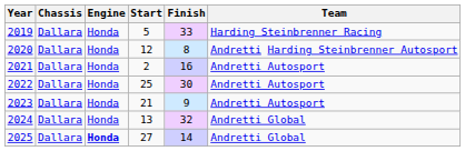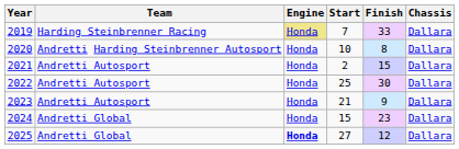columns swapped: Chassis <-> Team
2019 | Engine: no background -> khaki background
2019 | Start: 5 -> 7
2020 | Start: 12 -> 10
2021 | Finish: 16 -> 15
2024 | Start: 13 -> 15
2024 | Finish: 32 -> 23
2025 | Finish: 14 -> 12
